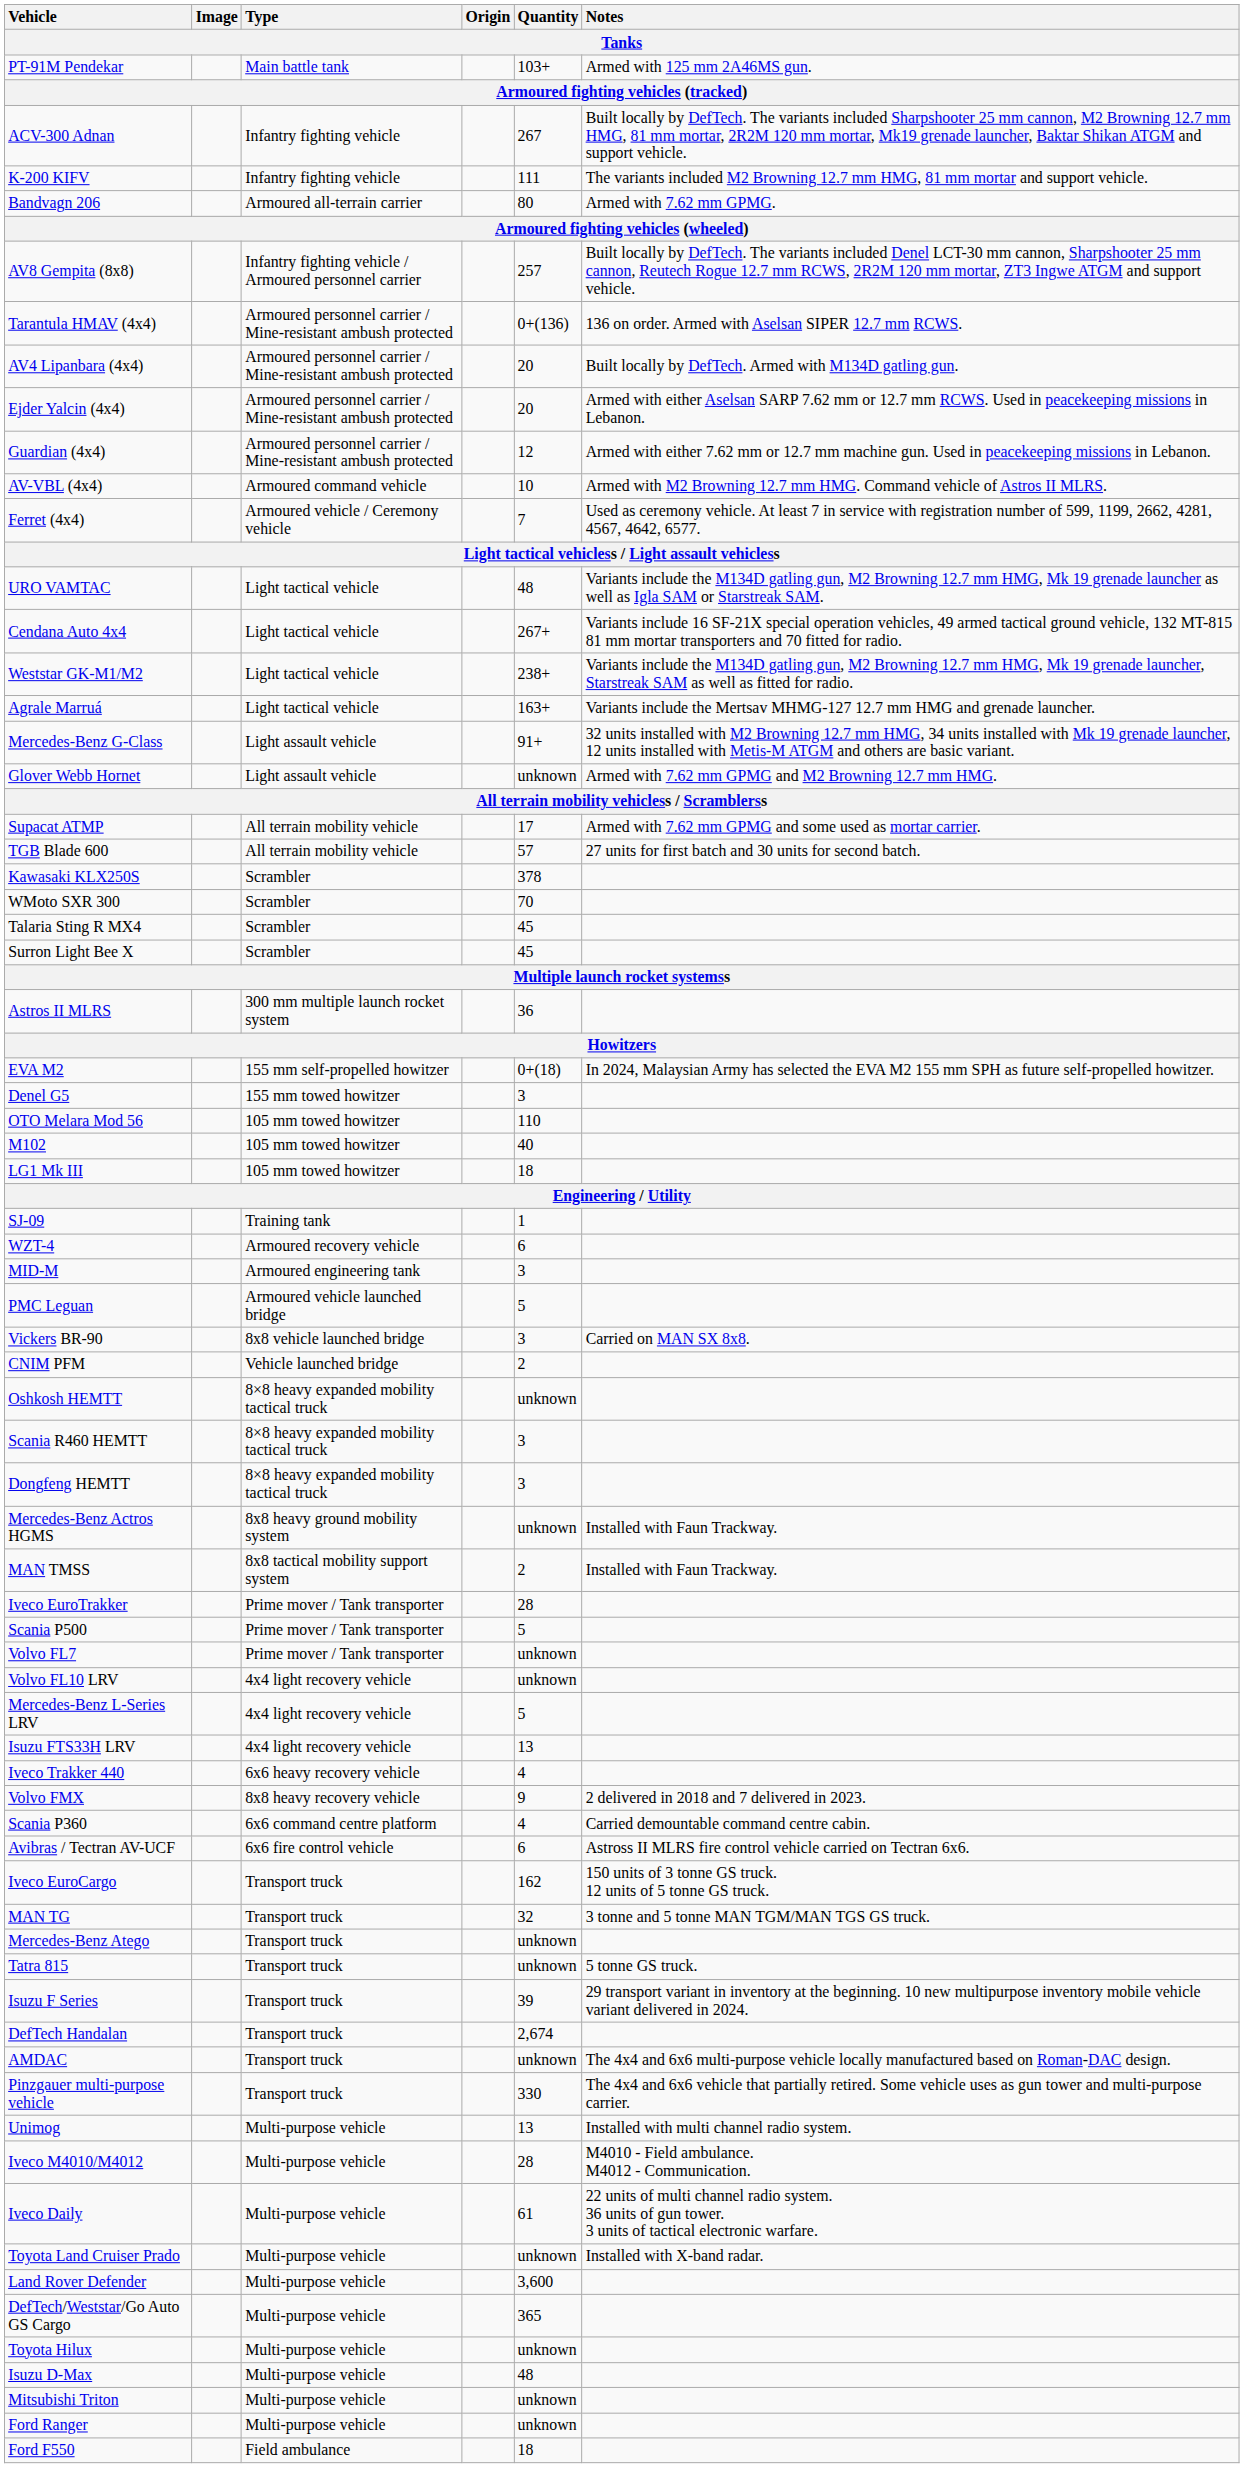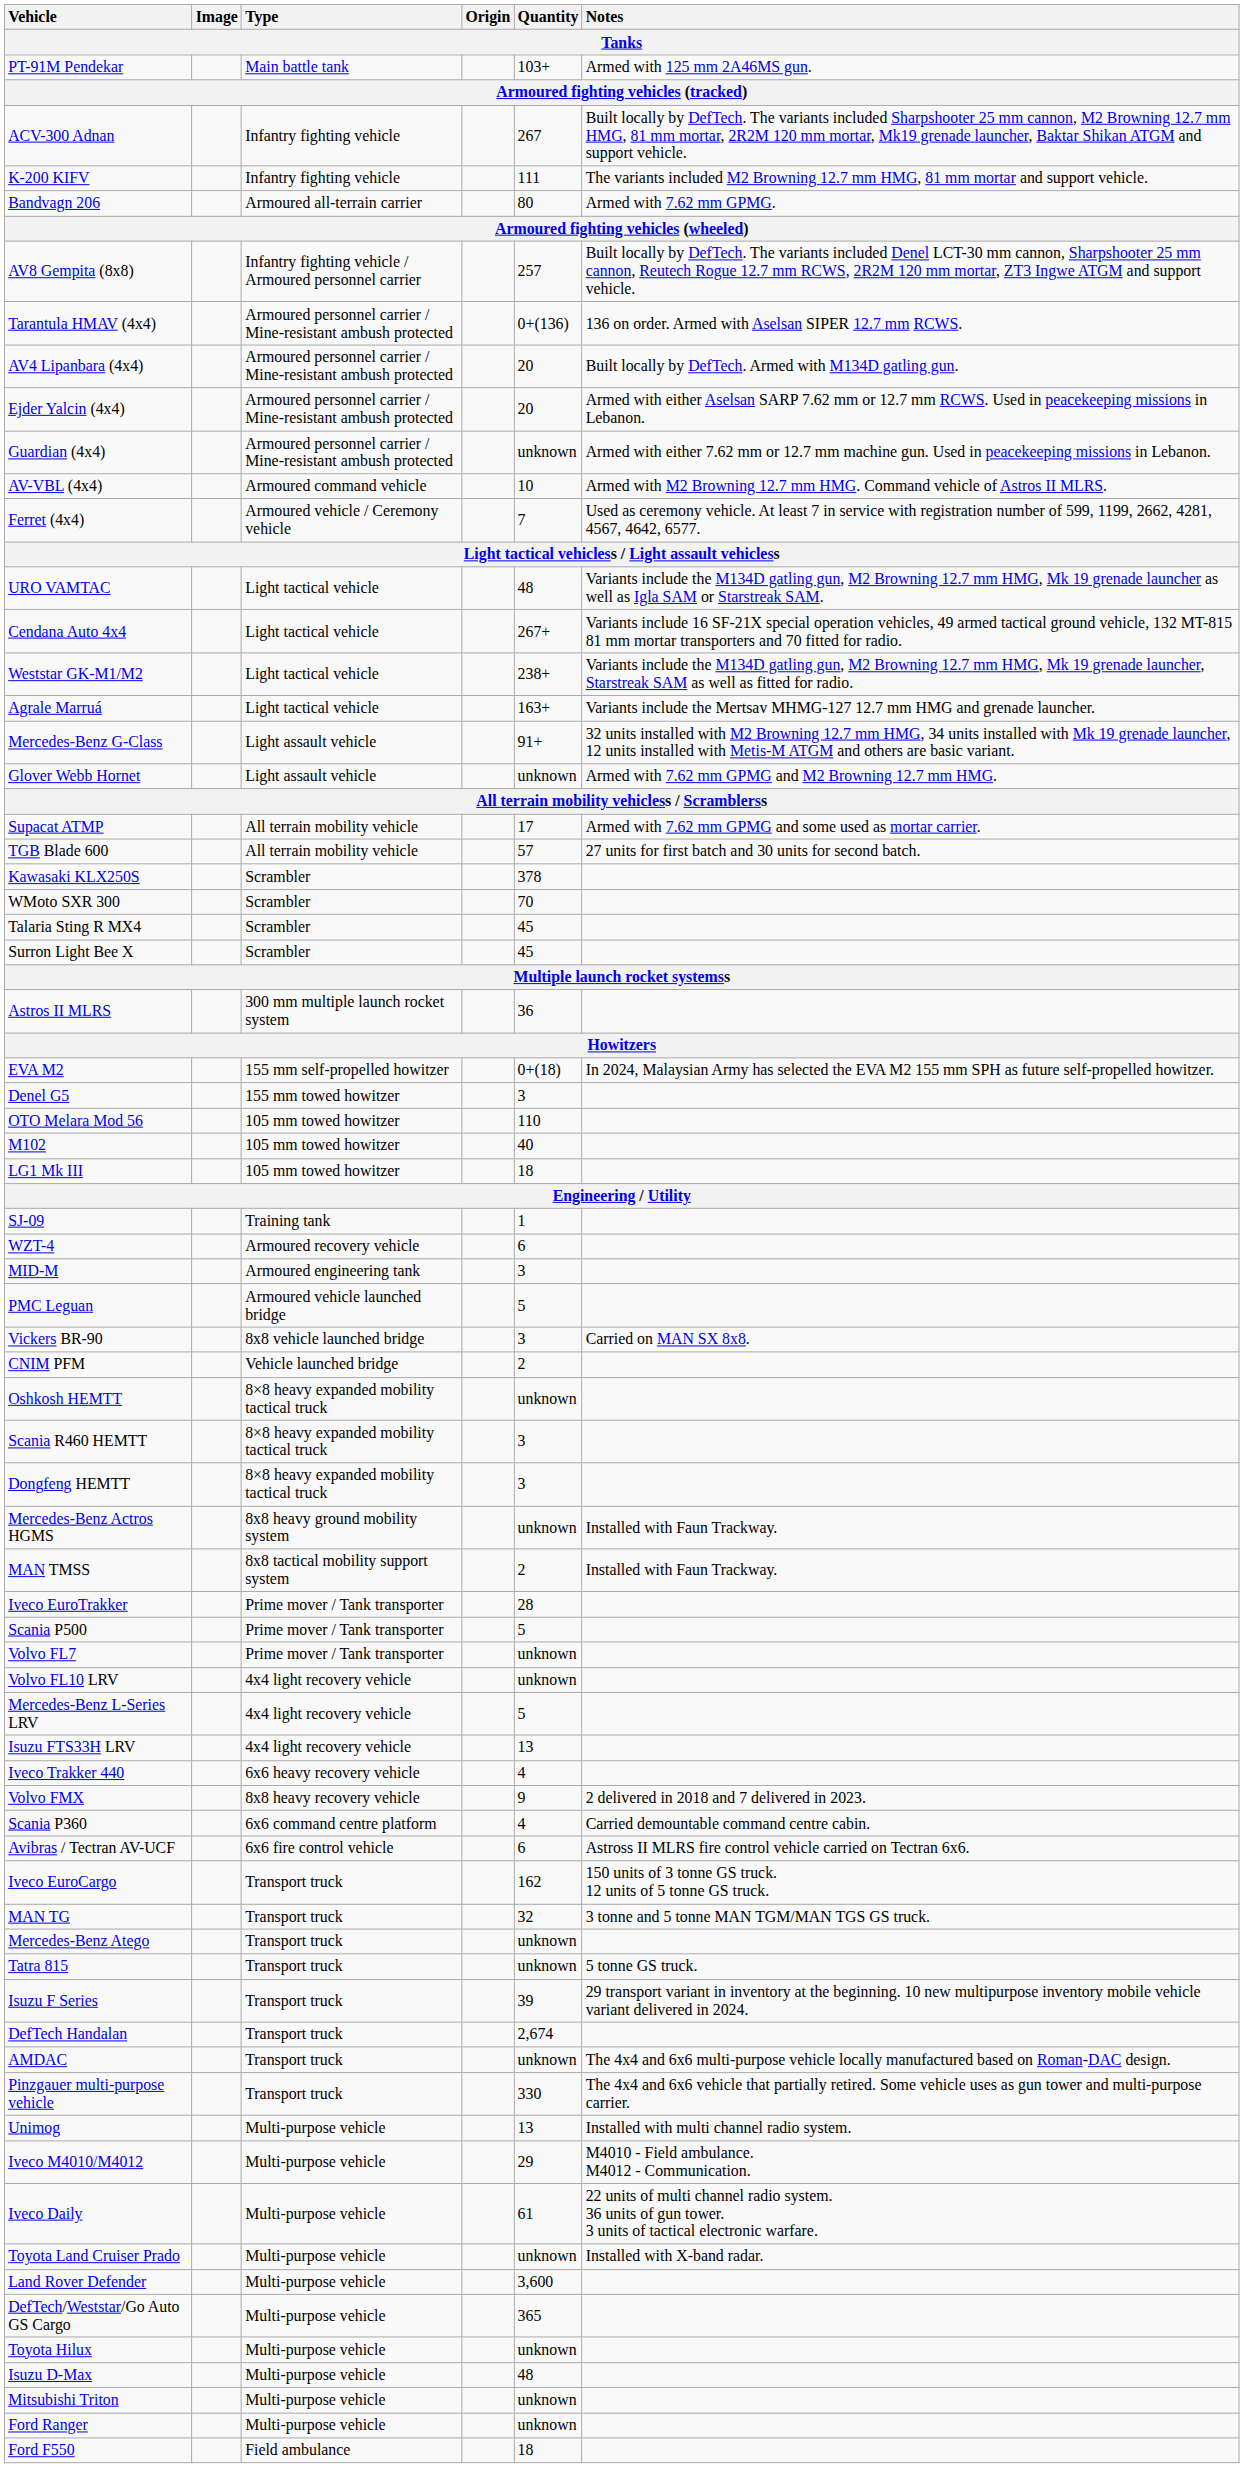Guardian (4x4) | Quantity: 12 -> unknown
Iveco M4010/M4012 | Quantity: 28 -> 29
